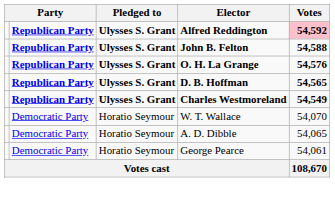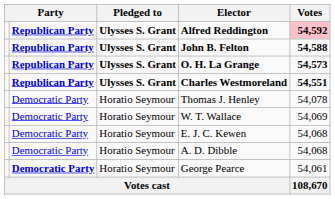O. H. La Grange | Votes: 54,576 -> 54,573
- row: Republican Party | Ulysses S. Grant | D. B. Hoffman | 54,565
Charles Westmoreland | Votes: 54,549 -> 54,551
+ row: Democratic Party | Horatio Seymour | Thomas J. Henley | 54,078
W. T. Wallace | Votes: 54,070 -> 54,069
+ row: Democratic Party | Horatio Seymour | E. J. C. Kewen | 54,068
A. D. Dibble | Votes: 54,065 -> 54,068
George Pearce | column 2: normal -> bold
